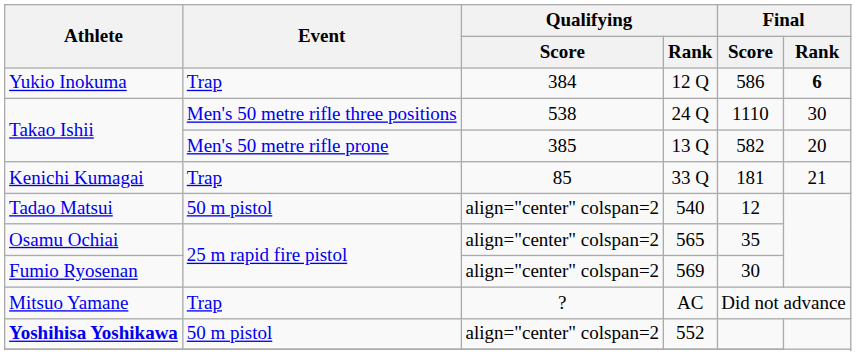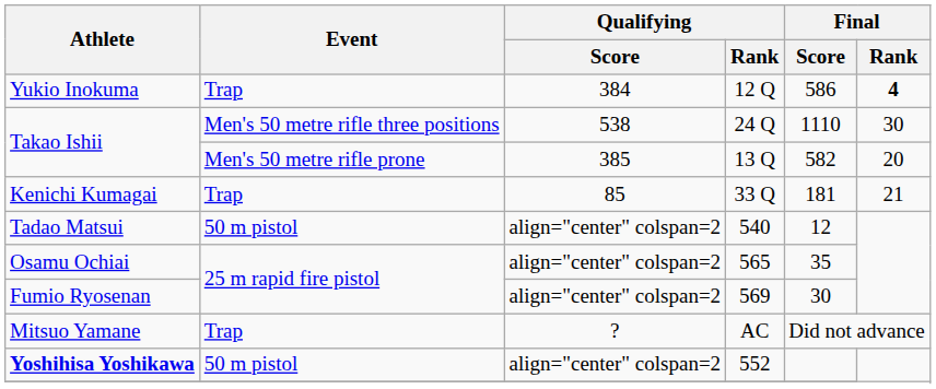12 Q | Final / Rank: 6 -> 4
